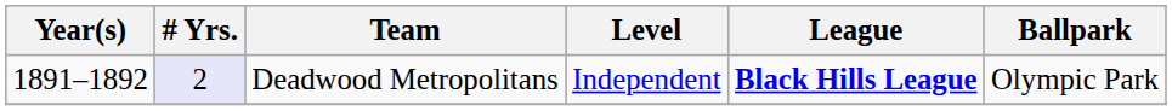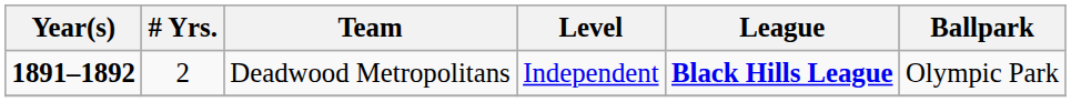Deadwood Metropolitans | Year(s): normal -> bold
Deadwood Metropolitans | # Yrs.: lavender background -> no background
